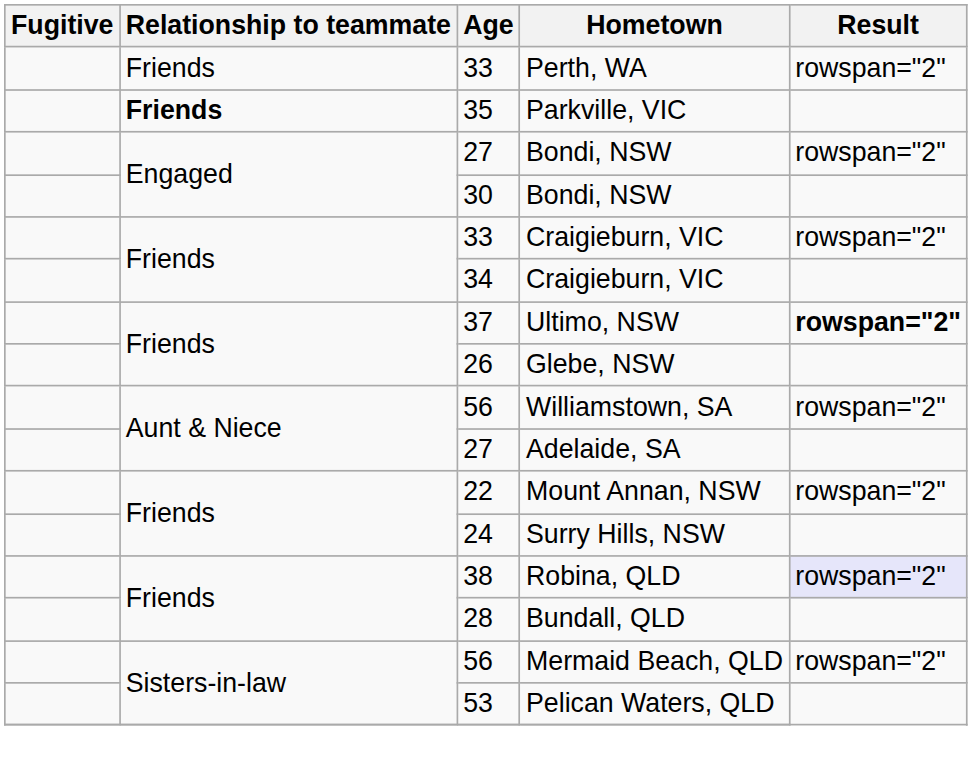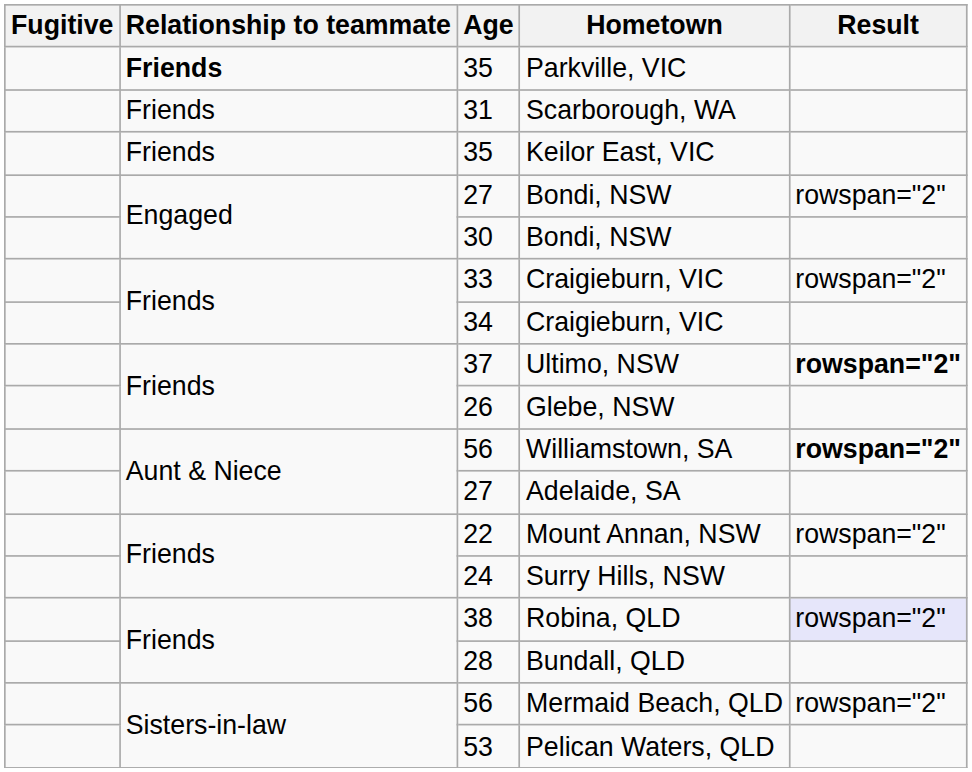- row: Friends | 33 | Perth, WA | rowspan="2"
+ row: Friends | 31 | Scarborough, WA
+ row: Friends | 35 | Keilor East, VIC
Williamstown, SA | Result: normal -> bold
